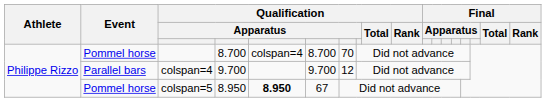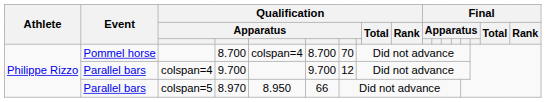colspan=5 | Event: Pommel horse -> Parallel bars
colspan=5 | column 4: 8.950 -> 8.970
colspan=5 | column 5: bold -> normal
colspan=5 | column 6: 67 -> 66
